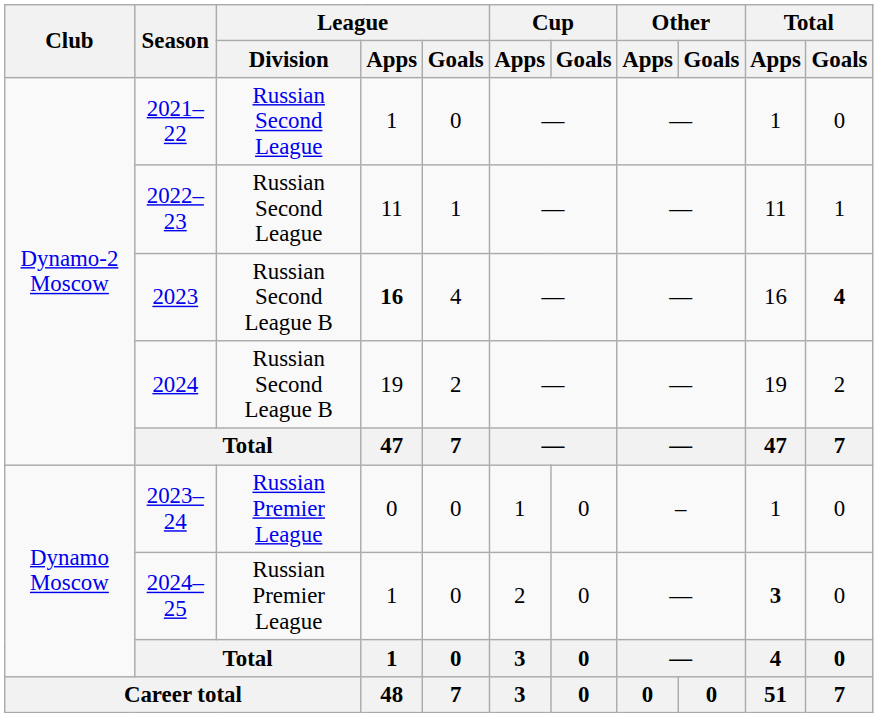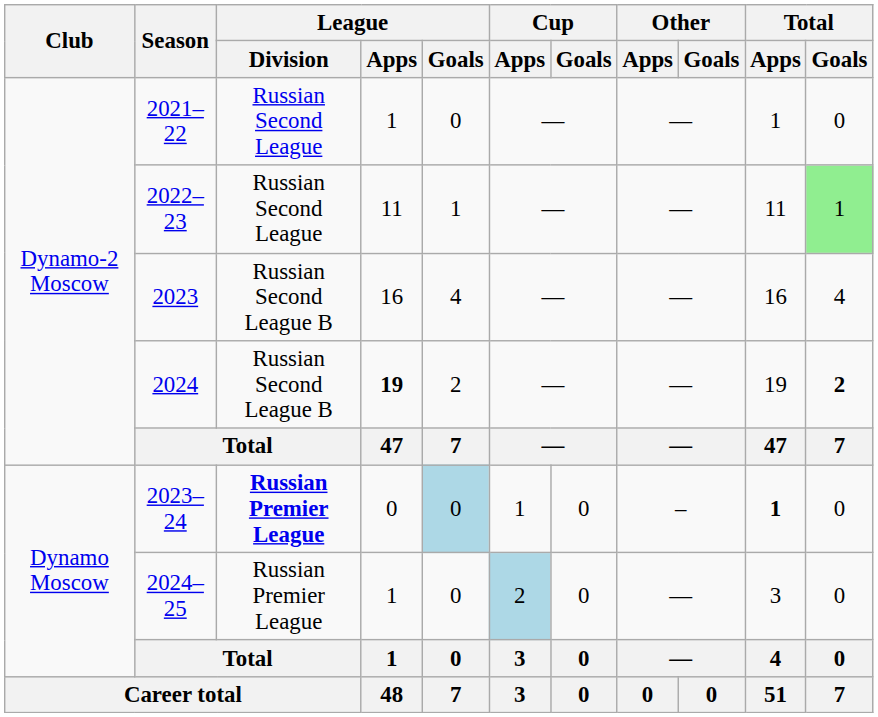2022–23 | Total / Goals: no background -> lightgreen background
2023 | League / Apps: bold -> normal
2023 | Total / Goals: bold -> normal
2024 | League / Apps: normal -> bold
2024 | Total / Goals: normal -> bold
2023–24 | League / Division: normal -> bold
2023–24 | League / Goals: no background -> lightblue background
2023–24 | Total / Apps: normal -> bold
2024–25 | Cup / Apps: no background -> lightblue background
2024–25 | Total / Apps: bold -> normal
